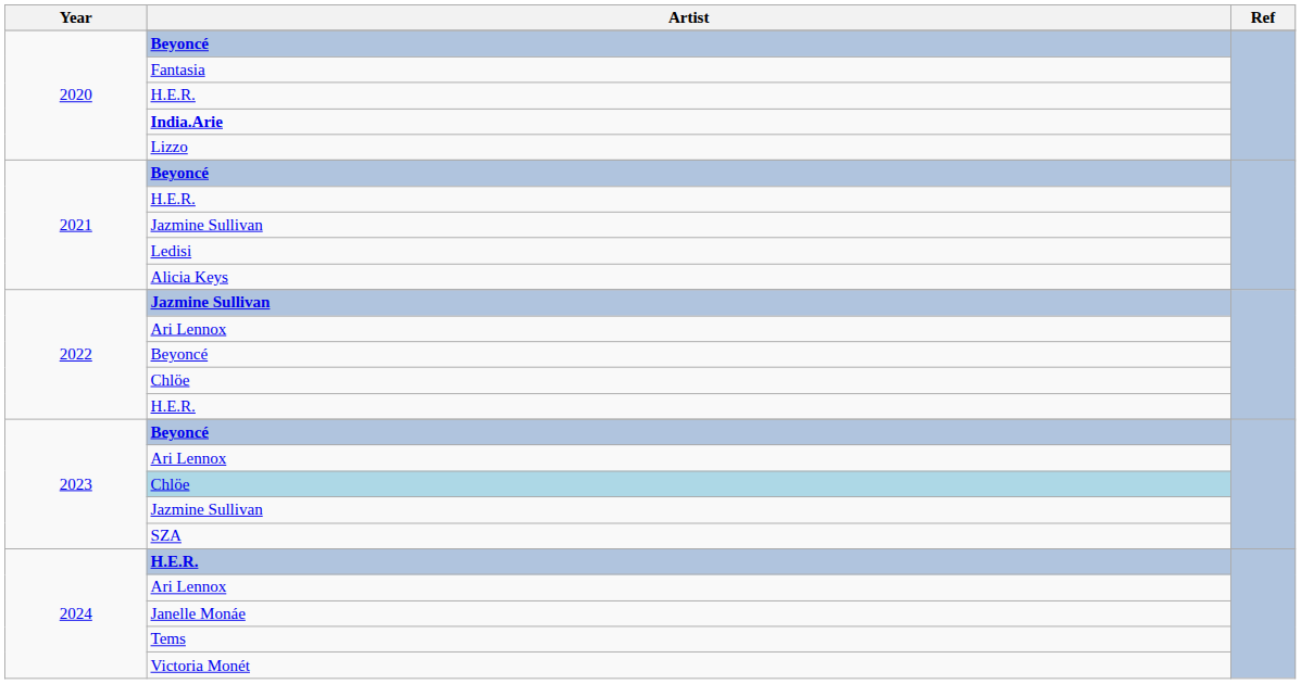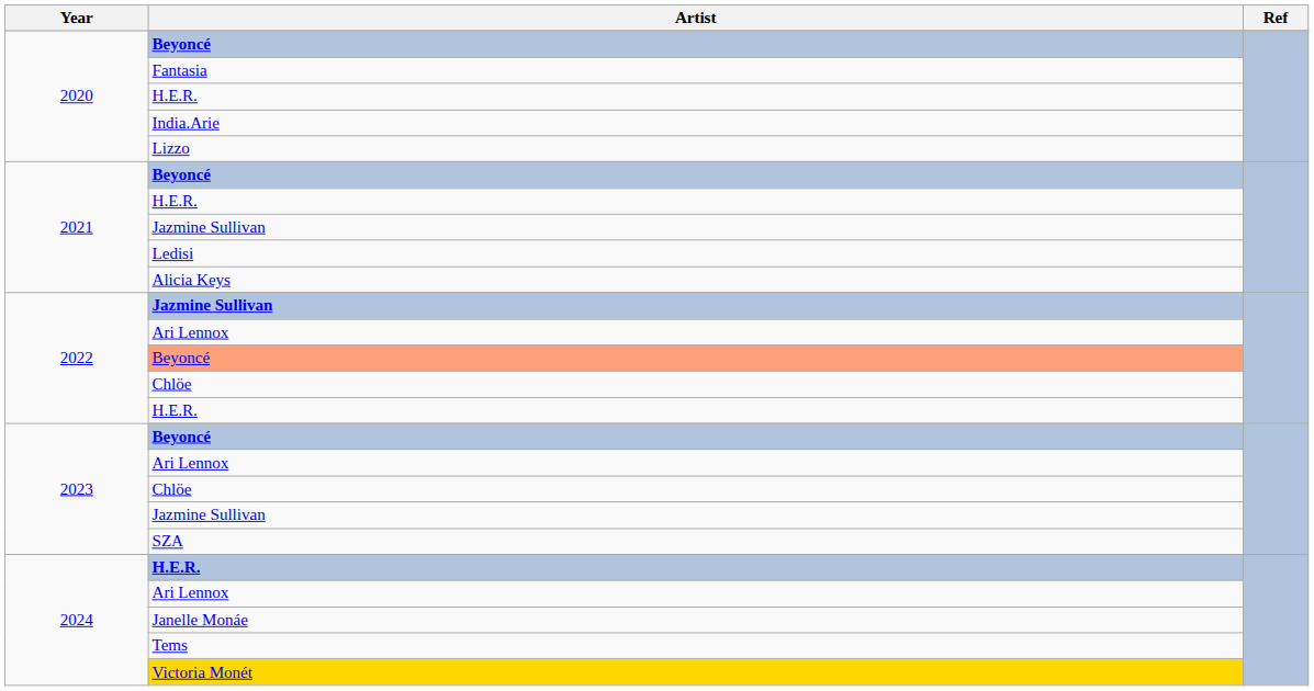India.Arie | Artist: bold -> normal
2022 / Beyoncé | Artist: no background -> lightsalmon background
2023 / Chlöe | Artist: lightblue background -> no background
Victoria Monét | Artist: no background -> gold background
